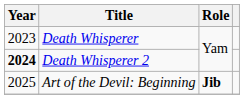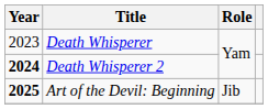Art of the Devil: Beginning | Year: normal -> bold
Art of the Devil: Beginning | Role: bold -> normal
